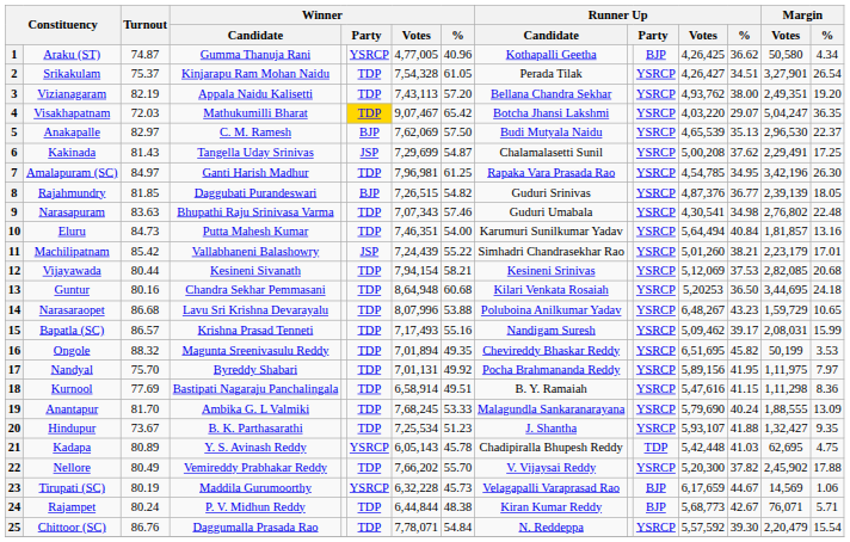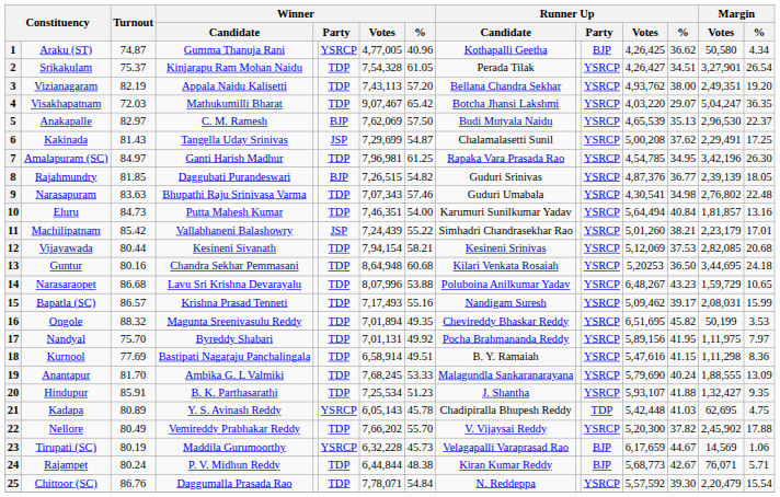4 | column 6: gold background -> no background
20 | Turnout: 73.67 -> 85.91
